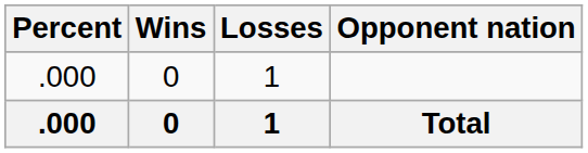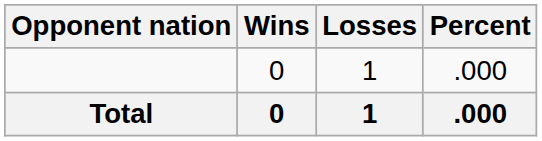columns swapped: Opponent nation <-> Percent
